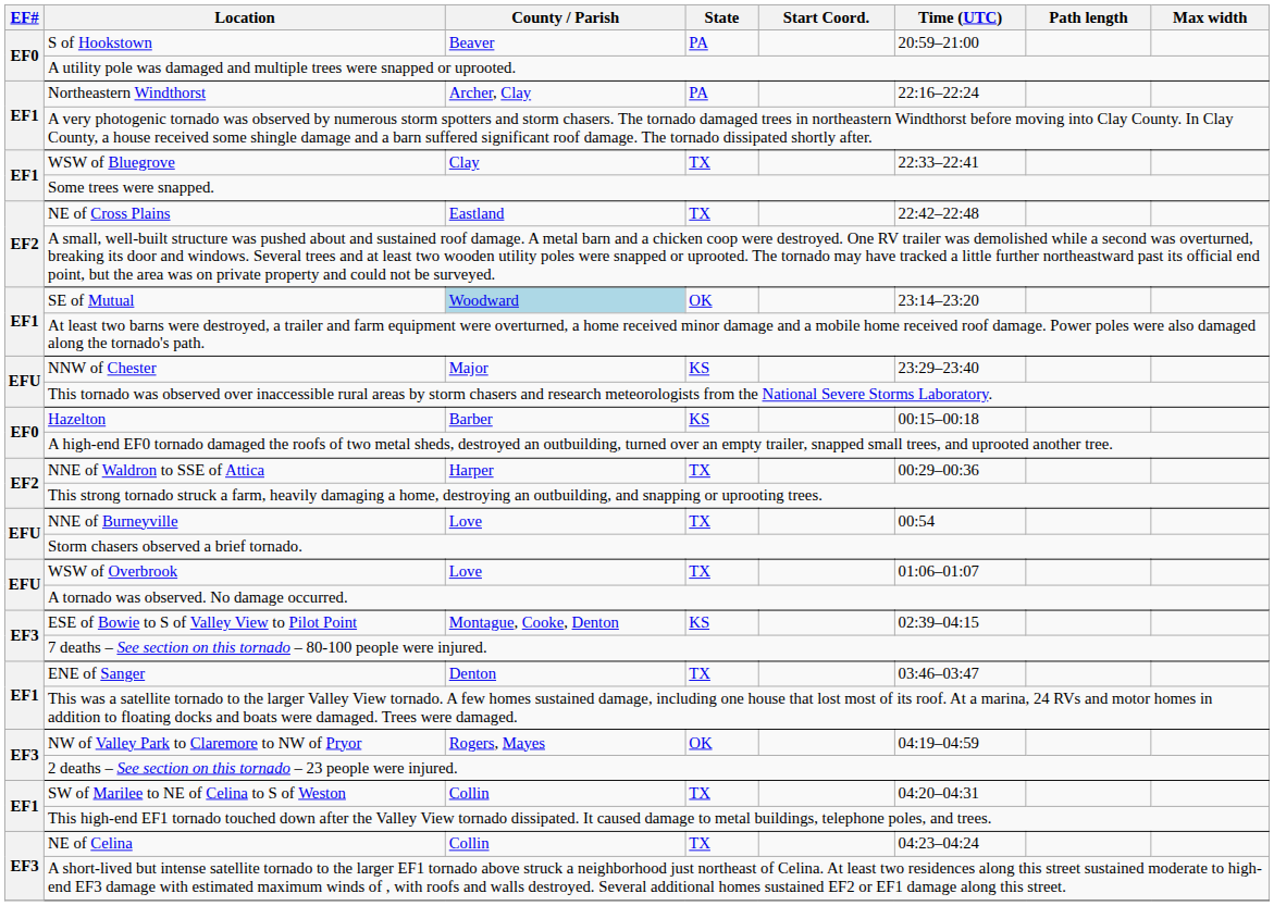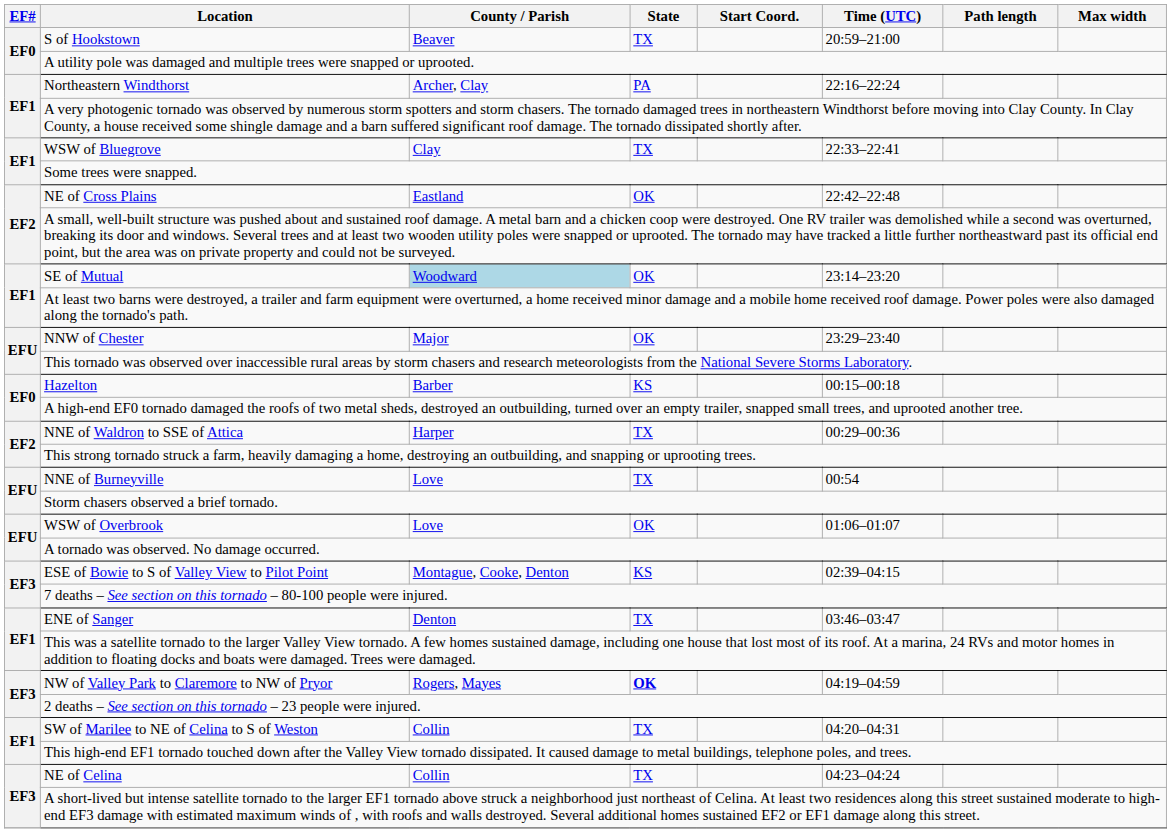S of Hookstown | State: PA -> TX
NE of Cross Plains | State: TX -> OK
NNW of Chester | State: KS -> OK
WSW of Overbrook | State: TX -> OK
NW of Valley Park to Claremore to NW of Pryor | State: normal -> bold
